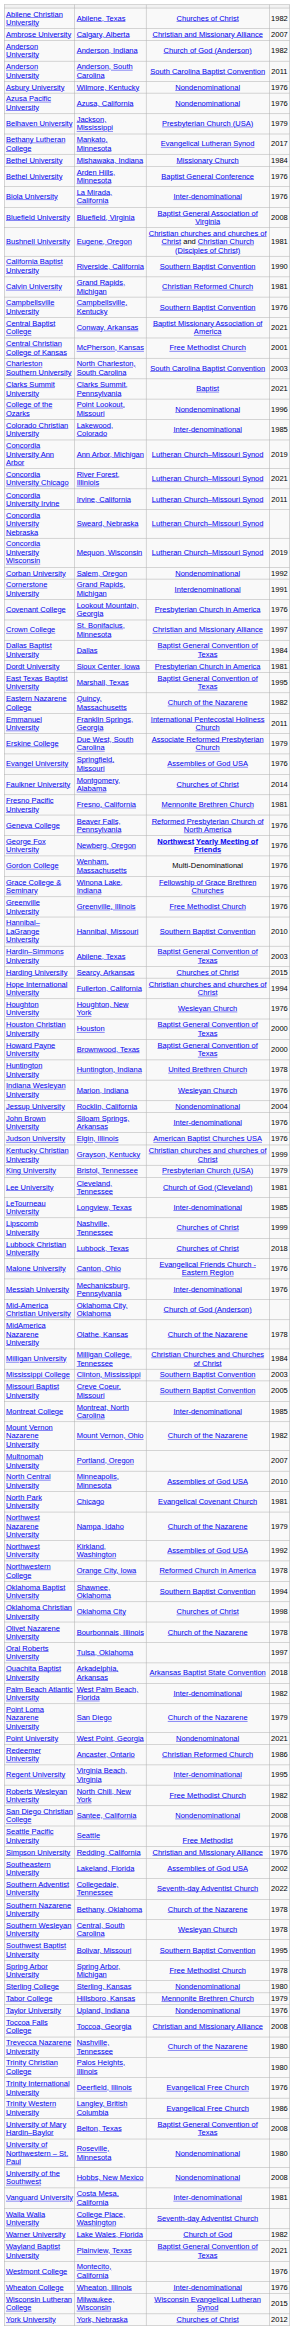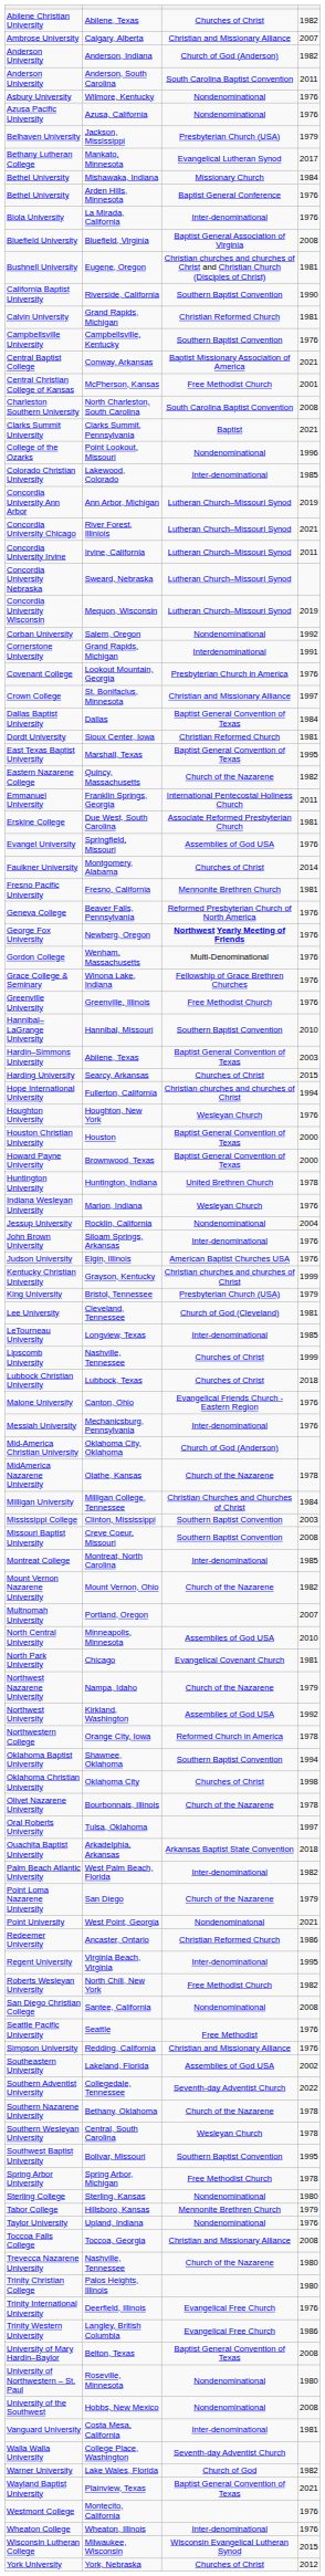Charleston Southern University | column 4: 2003 -> 2008
Dordt University | column 3: Presbyterian Church in America -> Christian Reformed Church
Erskine College | column 4: 1979 -> 1981
Missouri Baptist University | column 4: 2005 -> 2008
